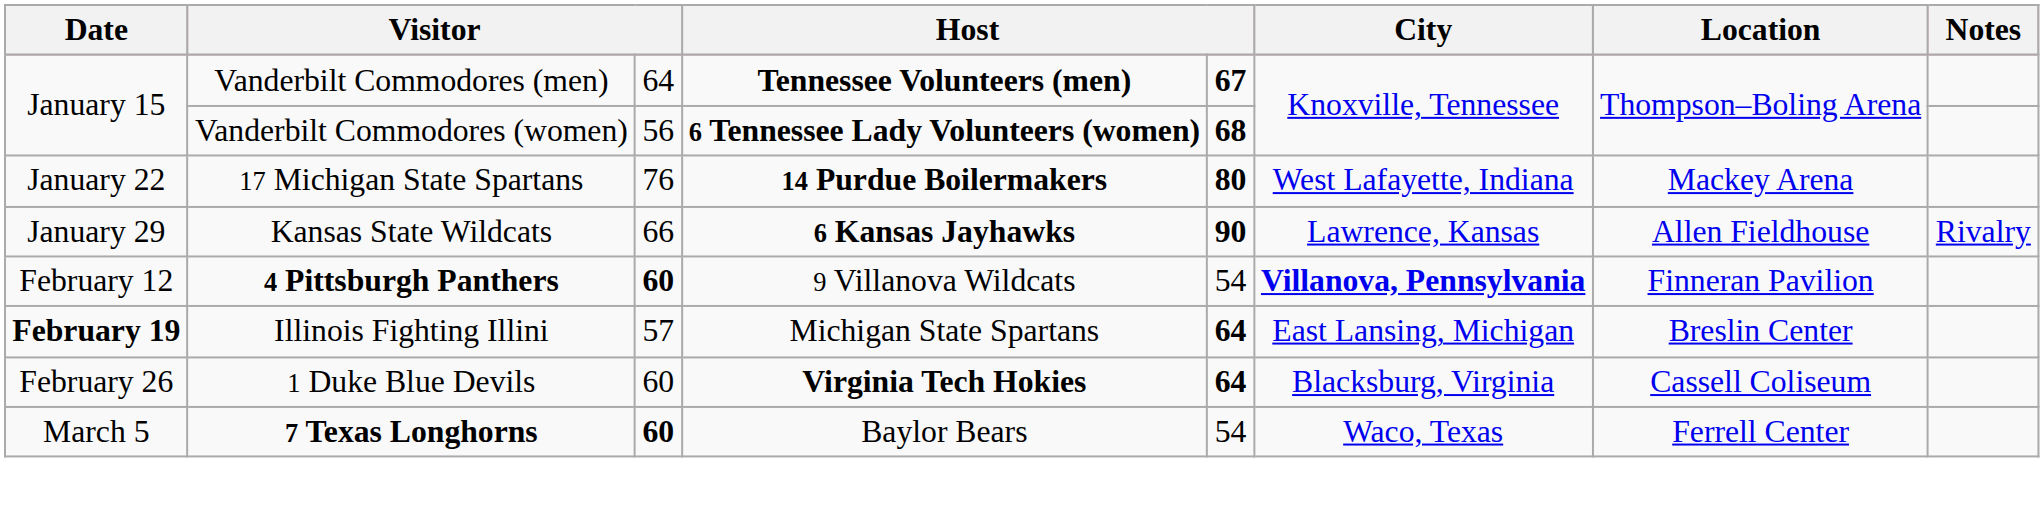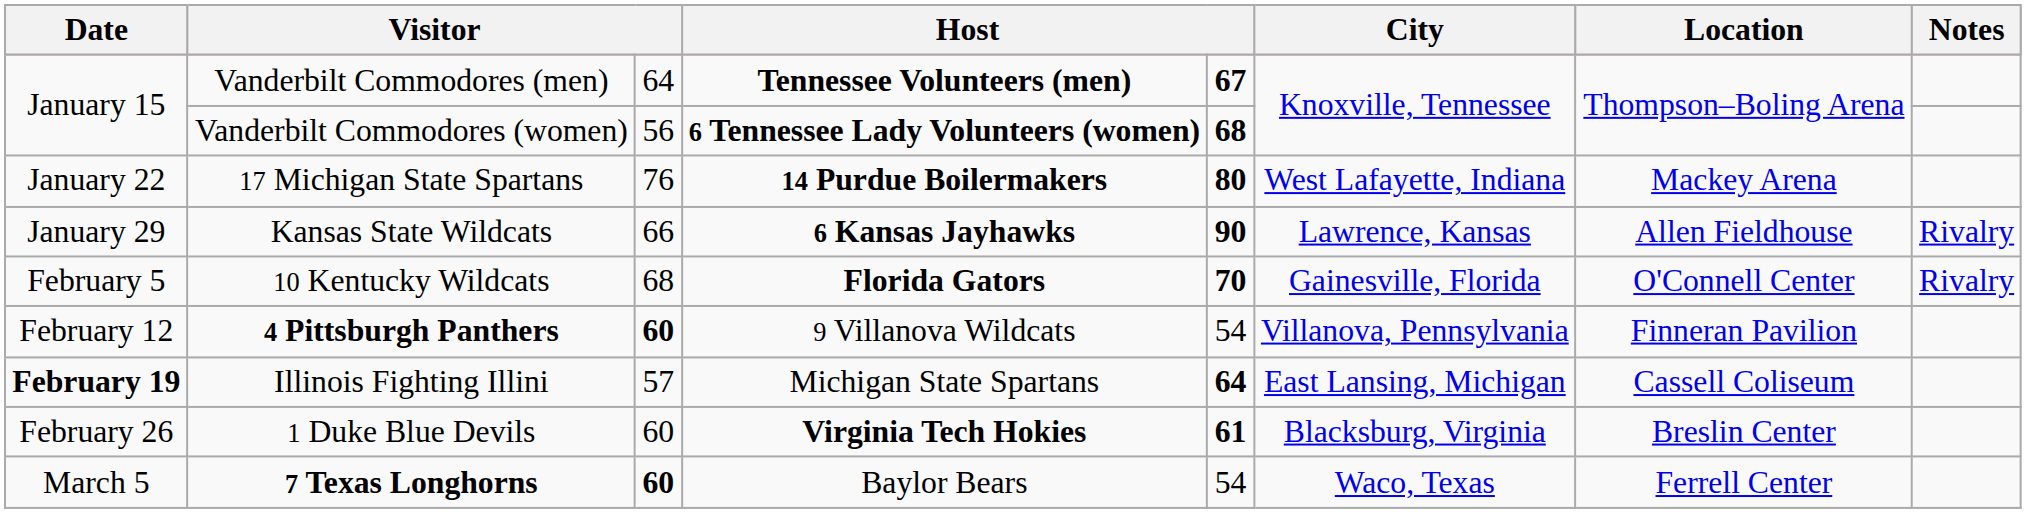+ row: February 5 | 10 Kentucky Wildcats | 68 | Florida Gators | 70 | Gainesville, Florida | O'Connell Center | Rivalry
4 Pittsburgh Panthers | City: bold -> normal
Illinois Fighting Illini | Location: Breslin Center -> Cassell Coliseum
1 Duke Blue Devils | column 5: 64 -> 61
1 Duke Blue Devils | Location: Cassell Coliseum -> Breslin Center
